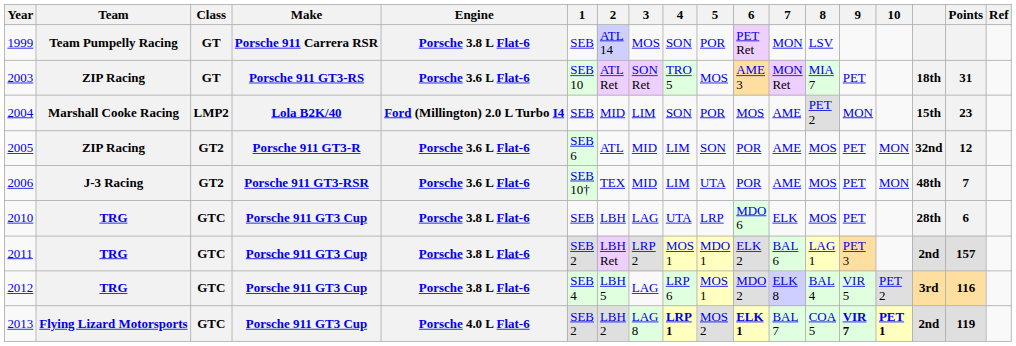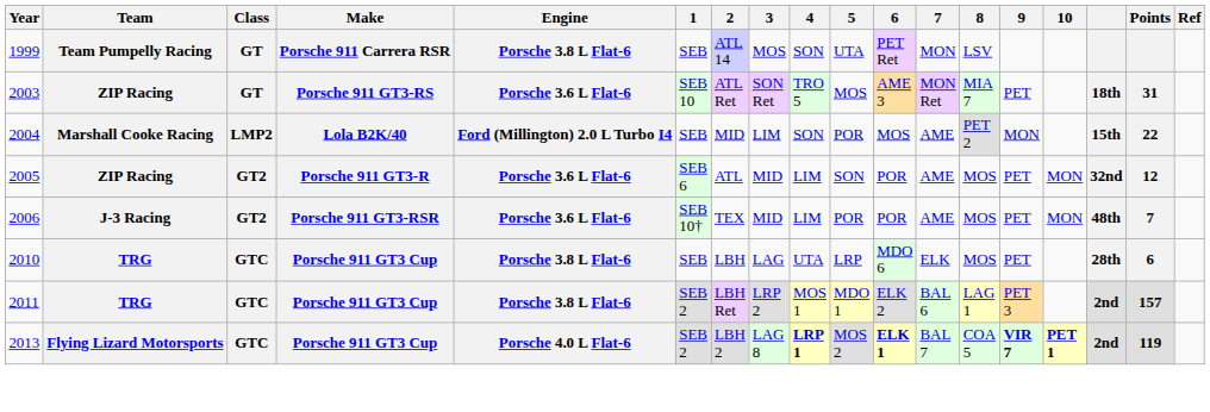1999 | 5: POR -> UTA
2004 | Points: 23 -> 22
2006 | 5: UTA -> POR
- row: 2012 | TRG | GTC | Porsche 911 GT3 Cup | Porsche 3.8 L Flat-6 | SEB 4 | LBH 5 | LAG | LRP 6 | MOS 1 | MDO 2 | ELK 8 | BAL 4 | VIR 5 | PET 2 | 3rd | 116
